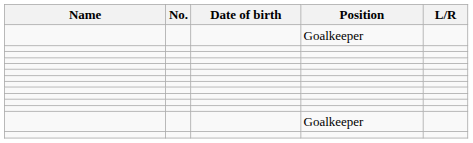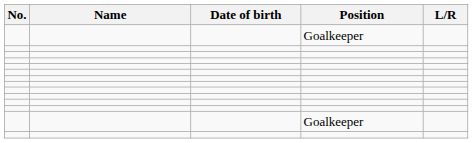columns swapped: No. <-> Name
